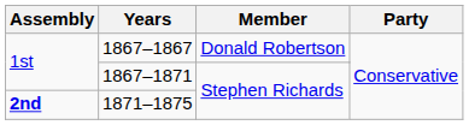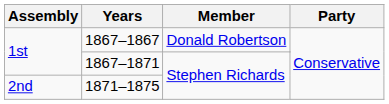1871–1875 | Assembly: bold -> normal
